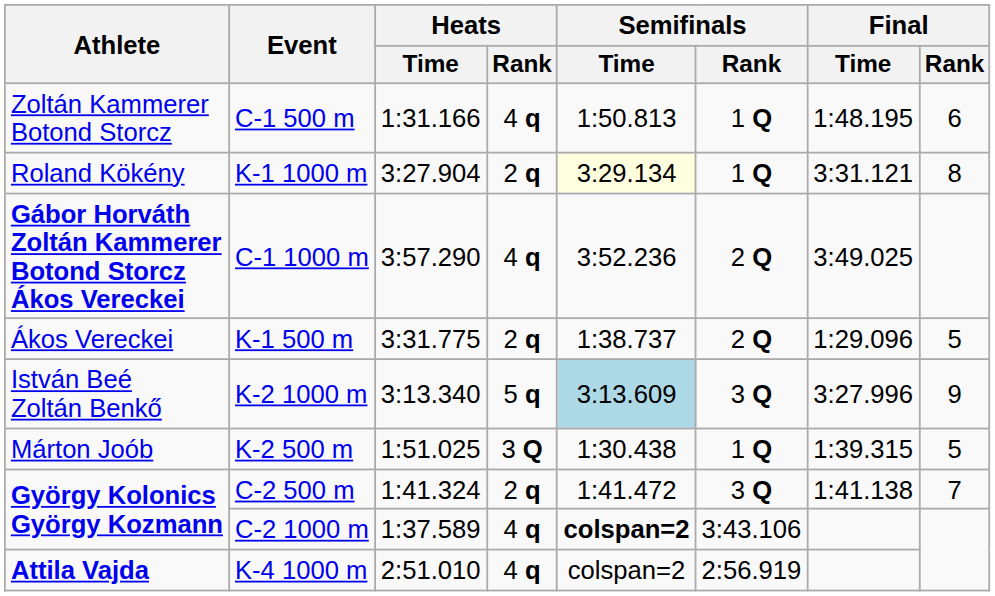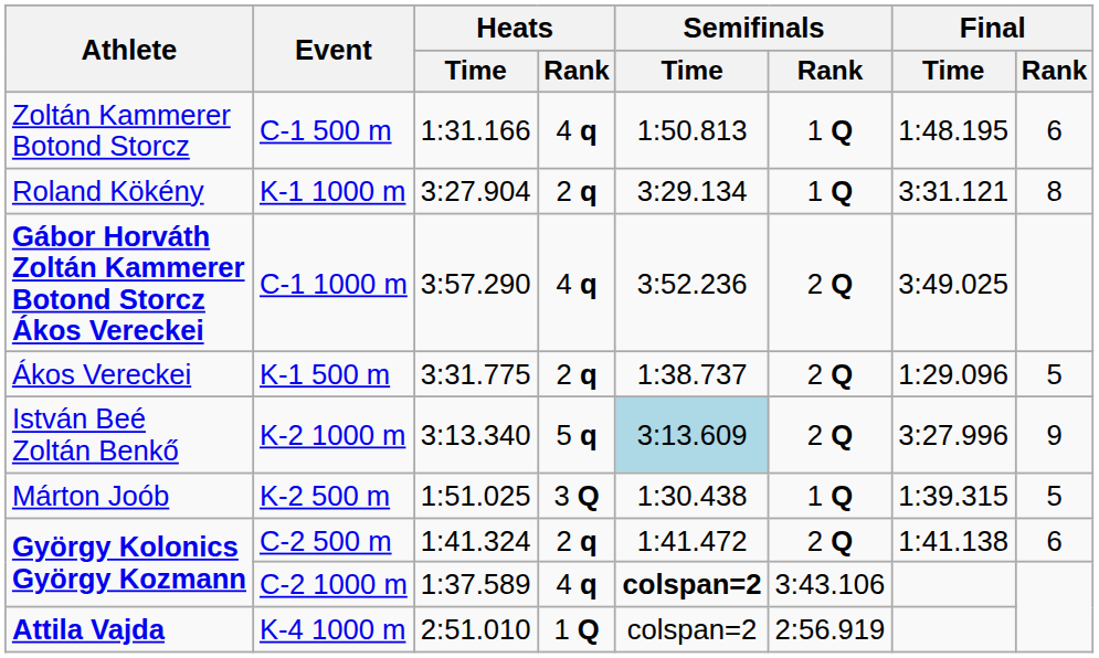K-1 1000 m | Semifinals / Time: lightyellow background -> no background
K-2 1000 m | Semifinals / Rank: 3 Q -> 2 Q
C-2 500 m | Semifinals / Rank: 3 Q -> 2 Q
C-2 500 m | Final / Rank: 7 -> 6
K-4 1000 m | Heats / Rank: 4 q -> 1 Q
